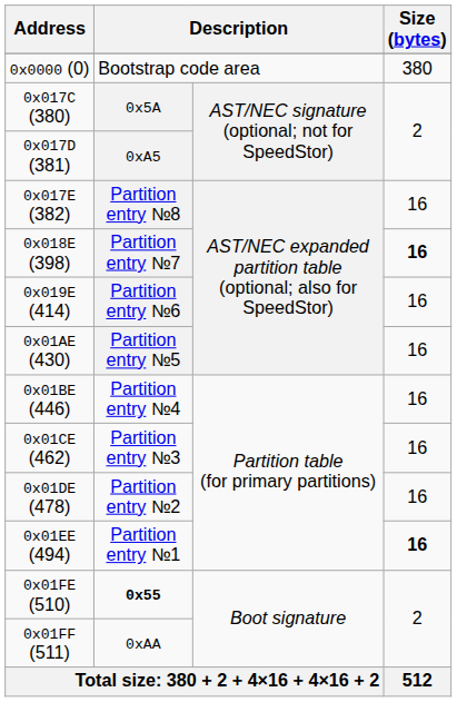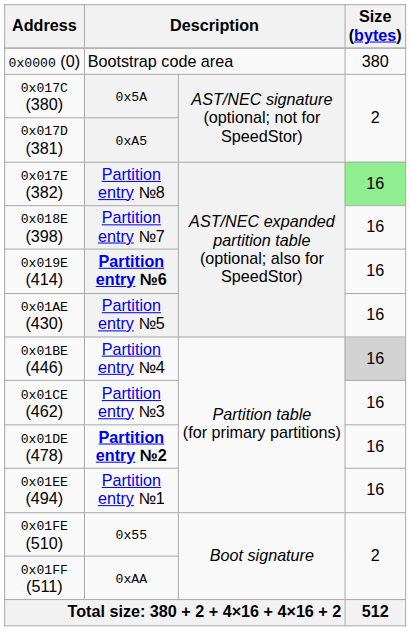0x017E (382) | Size (bytes): no background -> lightgreen background
0x018E (398) | Size (bytes): bold -> normal
0x019E (414) | column 2: normal -> bold
0x01BE (446) | Size (bytes): no background -> lightgrey background
0x01DE (478) | column 2: normal -> bold
0x01EE (494) | Size (bytes): bold -> normal
0x01FE (510) | column 2: bold -> normal
